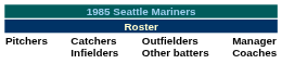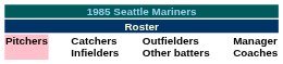Pitchers | column 1: no background -> pink background
